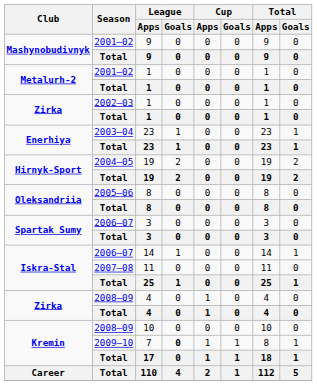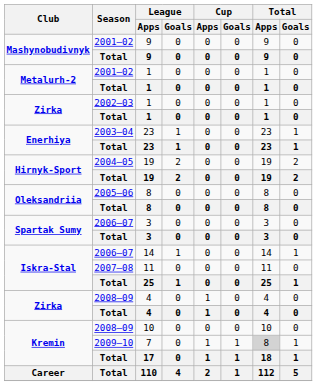7 | League / Goals: bold -> normal
7 | Total / Apps: no background -> lightgrey background
